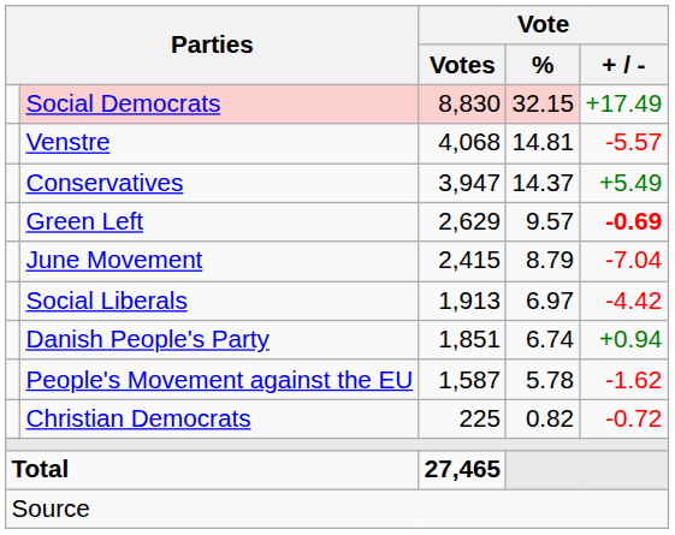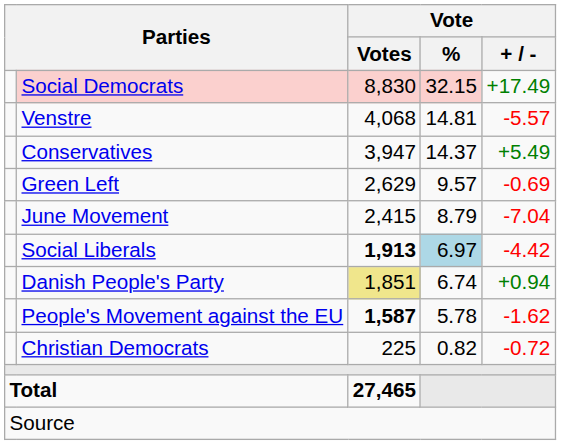Green Left | Vote / + / -: bold -> normal
Social Liberals | Vote / Votes: normal -> bold
Social Liberals | Vote / %: no background -> lightblue background
Danish People's Party | Vote / Votes: no background -> khaki background
People's Movement against the EU | Vote / Votes: normal -> bold
